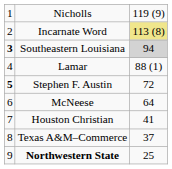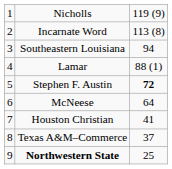Incarnate Word | column 3: khaki background -> no background
Southeastern Louisiana | column 1: bold -> normal
Southeastern Louisiana | column 3: lightgrey background -> no background
Stephen F. Austin | column 1: bold -> normal
Stephen F. Austin | column 3: normal -> bold
